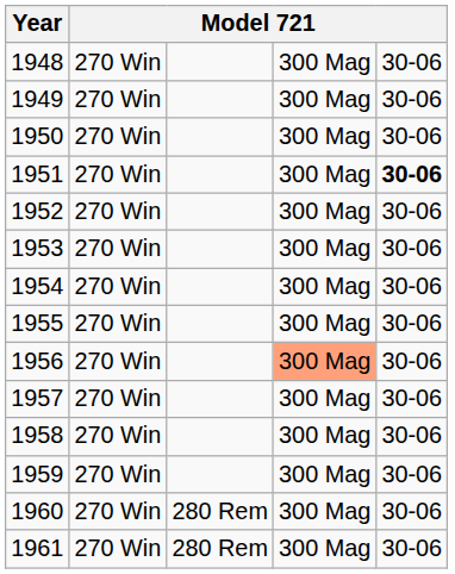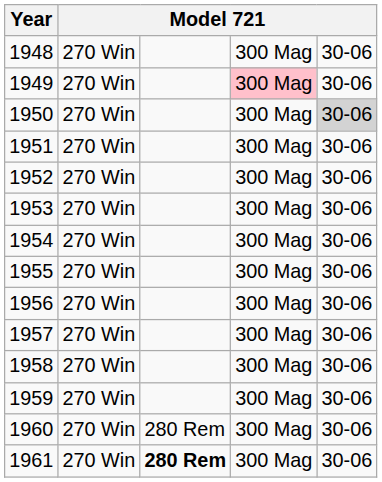1949 | column 4: no background -> pink background
1950 | column 5: no background -> lightgrey background
1951 | column 5: bold -> normal
1956 | column 4: lightsalmon background -> no background
1961 | column 3: normal -> bold
